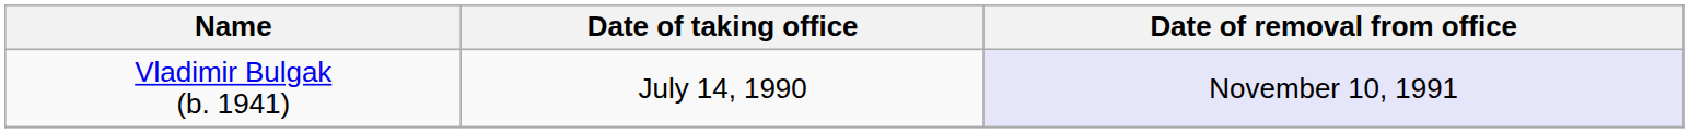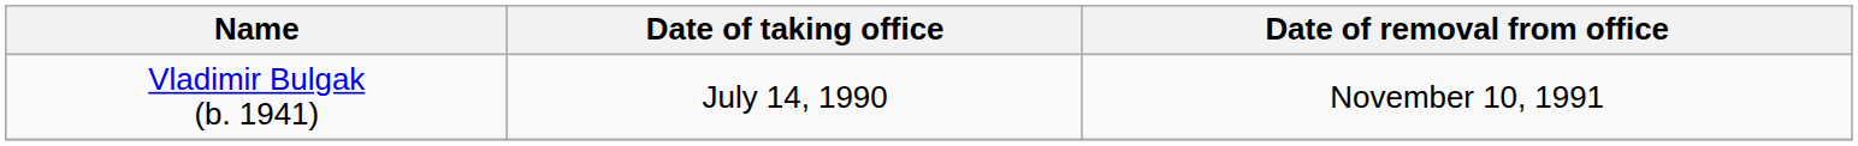Vladimir Bulgak (b. 1941) | Date of removal from office: lavender background -> no background
